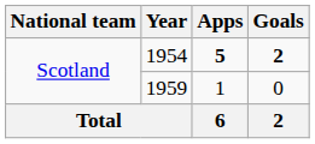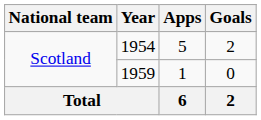1954 | Apps: bold -> normal
1954 | Goals: bold -> normal
